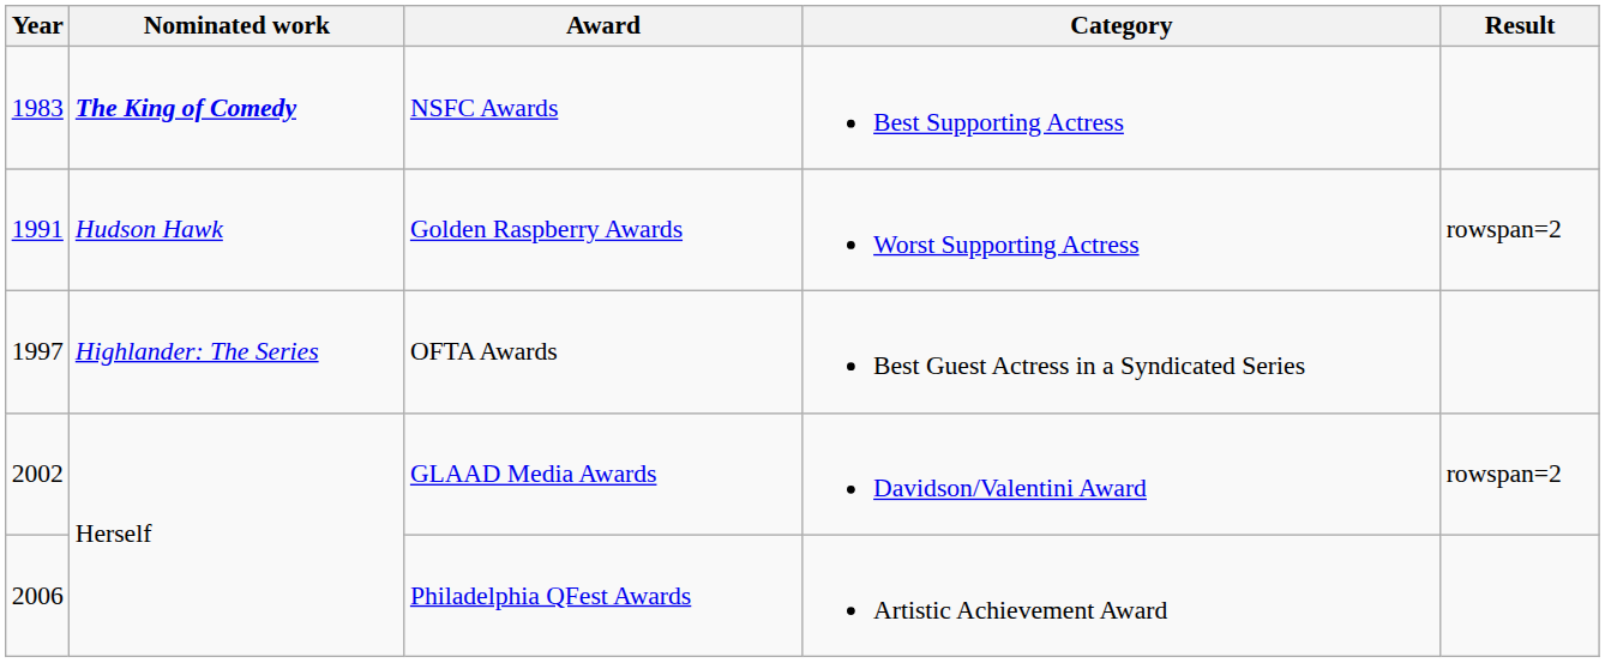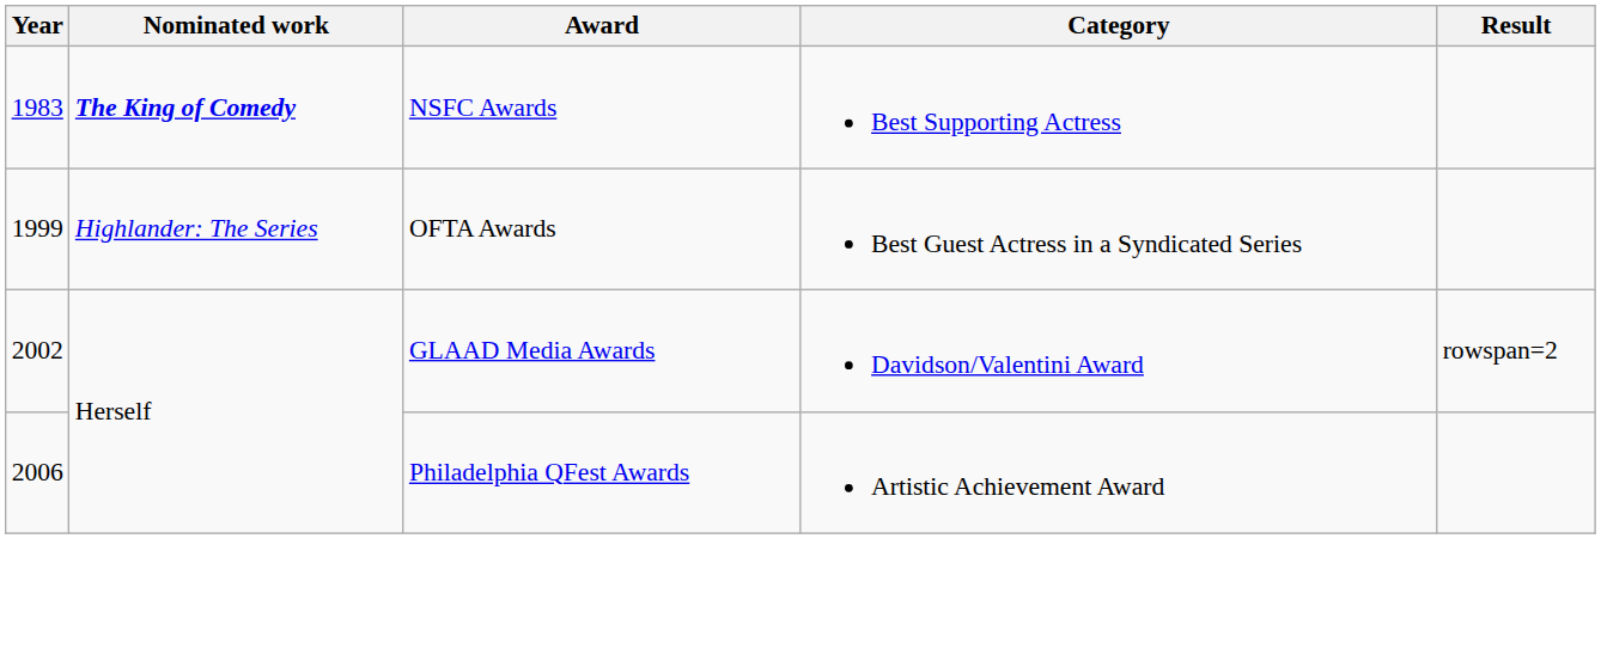- row: 1991 | Hudson Hawk | Golden Raspberry Awards | Worst Supporting Actress | rowspan=2
OFTA Awards | Year: 1997 -> 1999
